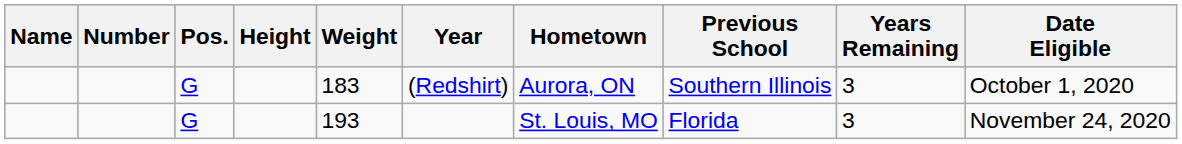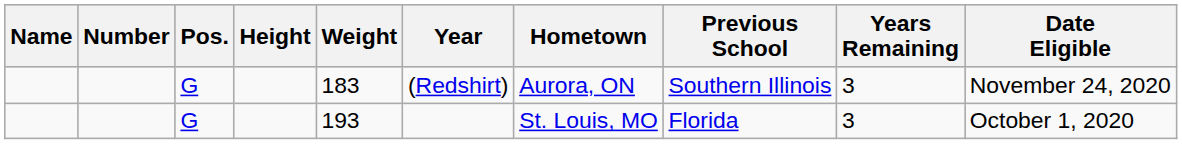row 2 | Date Eligible: October 1, 2020 -> November 24, 2020
row 3 | Date Eligible: November 24, 2020 -> October 1, 2020
